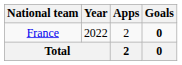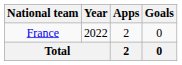France | Goals: bold -> normal
